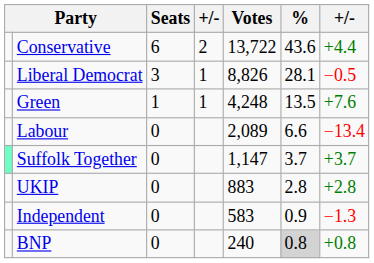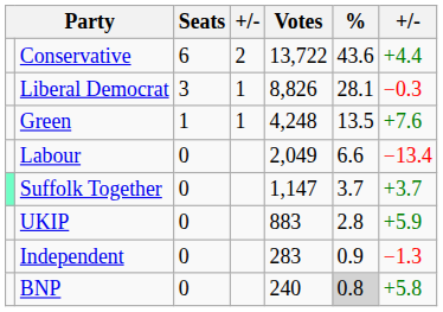Liberal Democrat | column 7: −0.5 -> −0.3
Labour | Votes: 2,089 -> 2,049
UKIP | column 7: +2.8 -> +5.9
Independent | Votes: 583 -> 283
BNP | column 7: +0.8 -> +5.8
